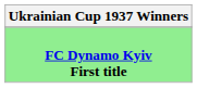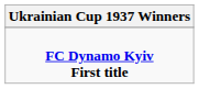row 2 | column 1: lightgreen background -> no background
